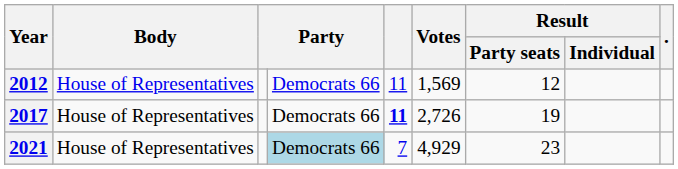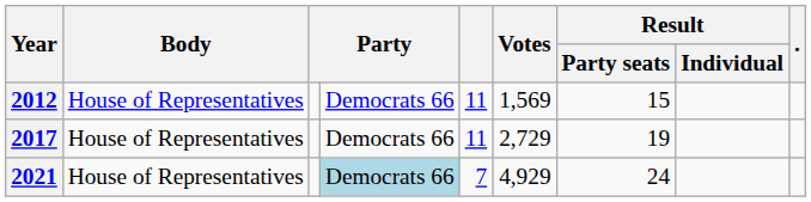2012 | Result / Party seats: 12 -> 15
2017 | column 5: bold -> normal
2017 | Votes: 2,726 -> 2,729
2021 | Result / Party seats: 23 -> 24
